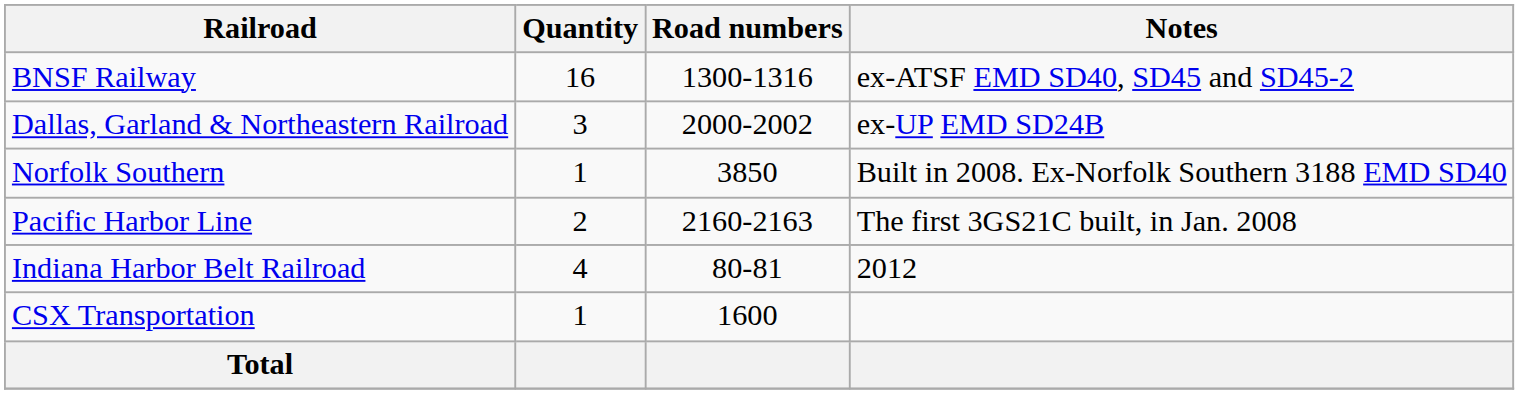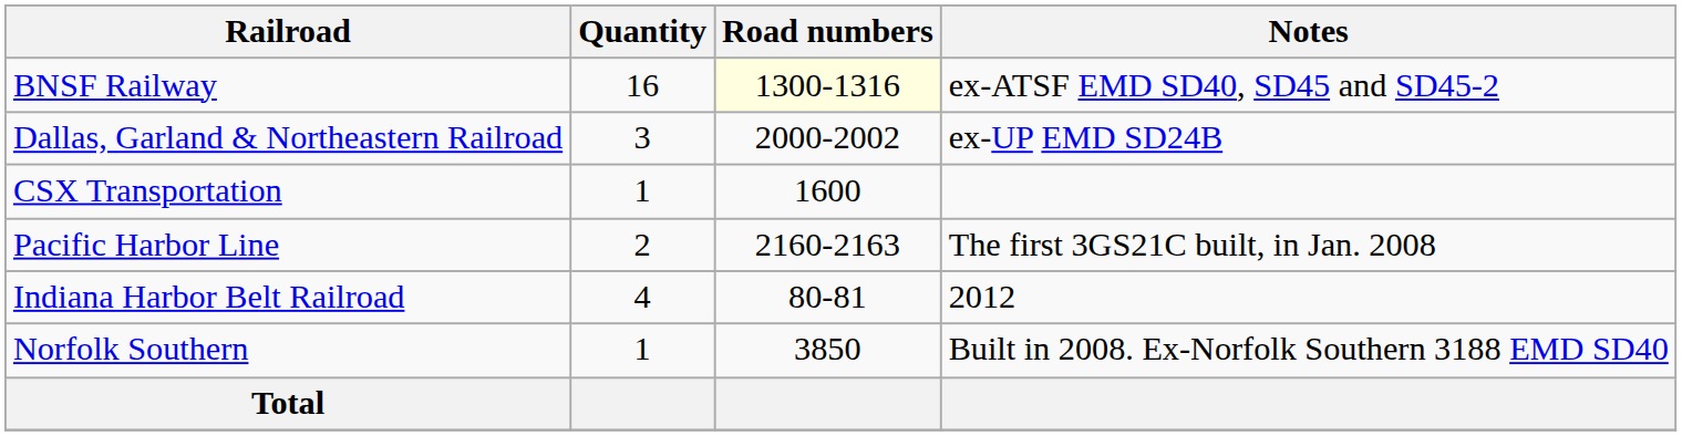BNSF Railway | Road numbers: no background -> lightyellow background
rows swapped: Norfolk Southern <-> CSX Transportation
